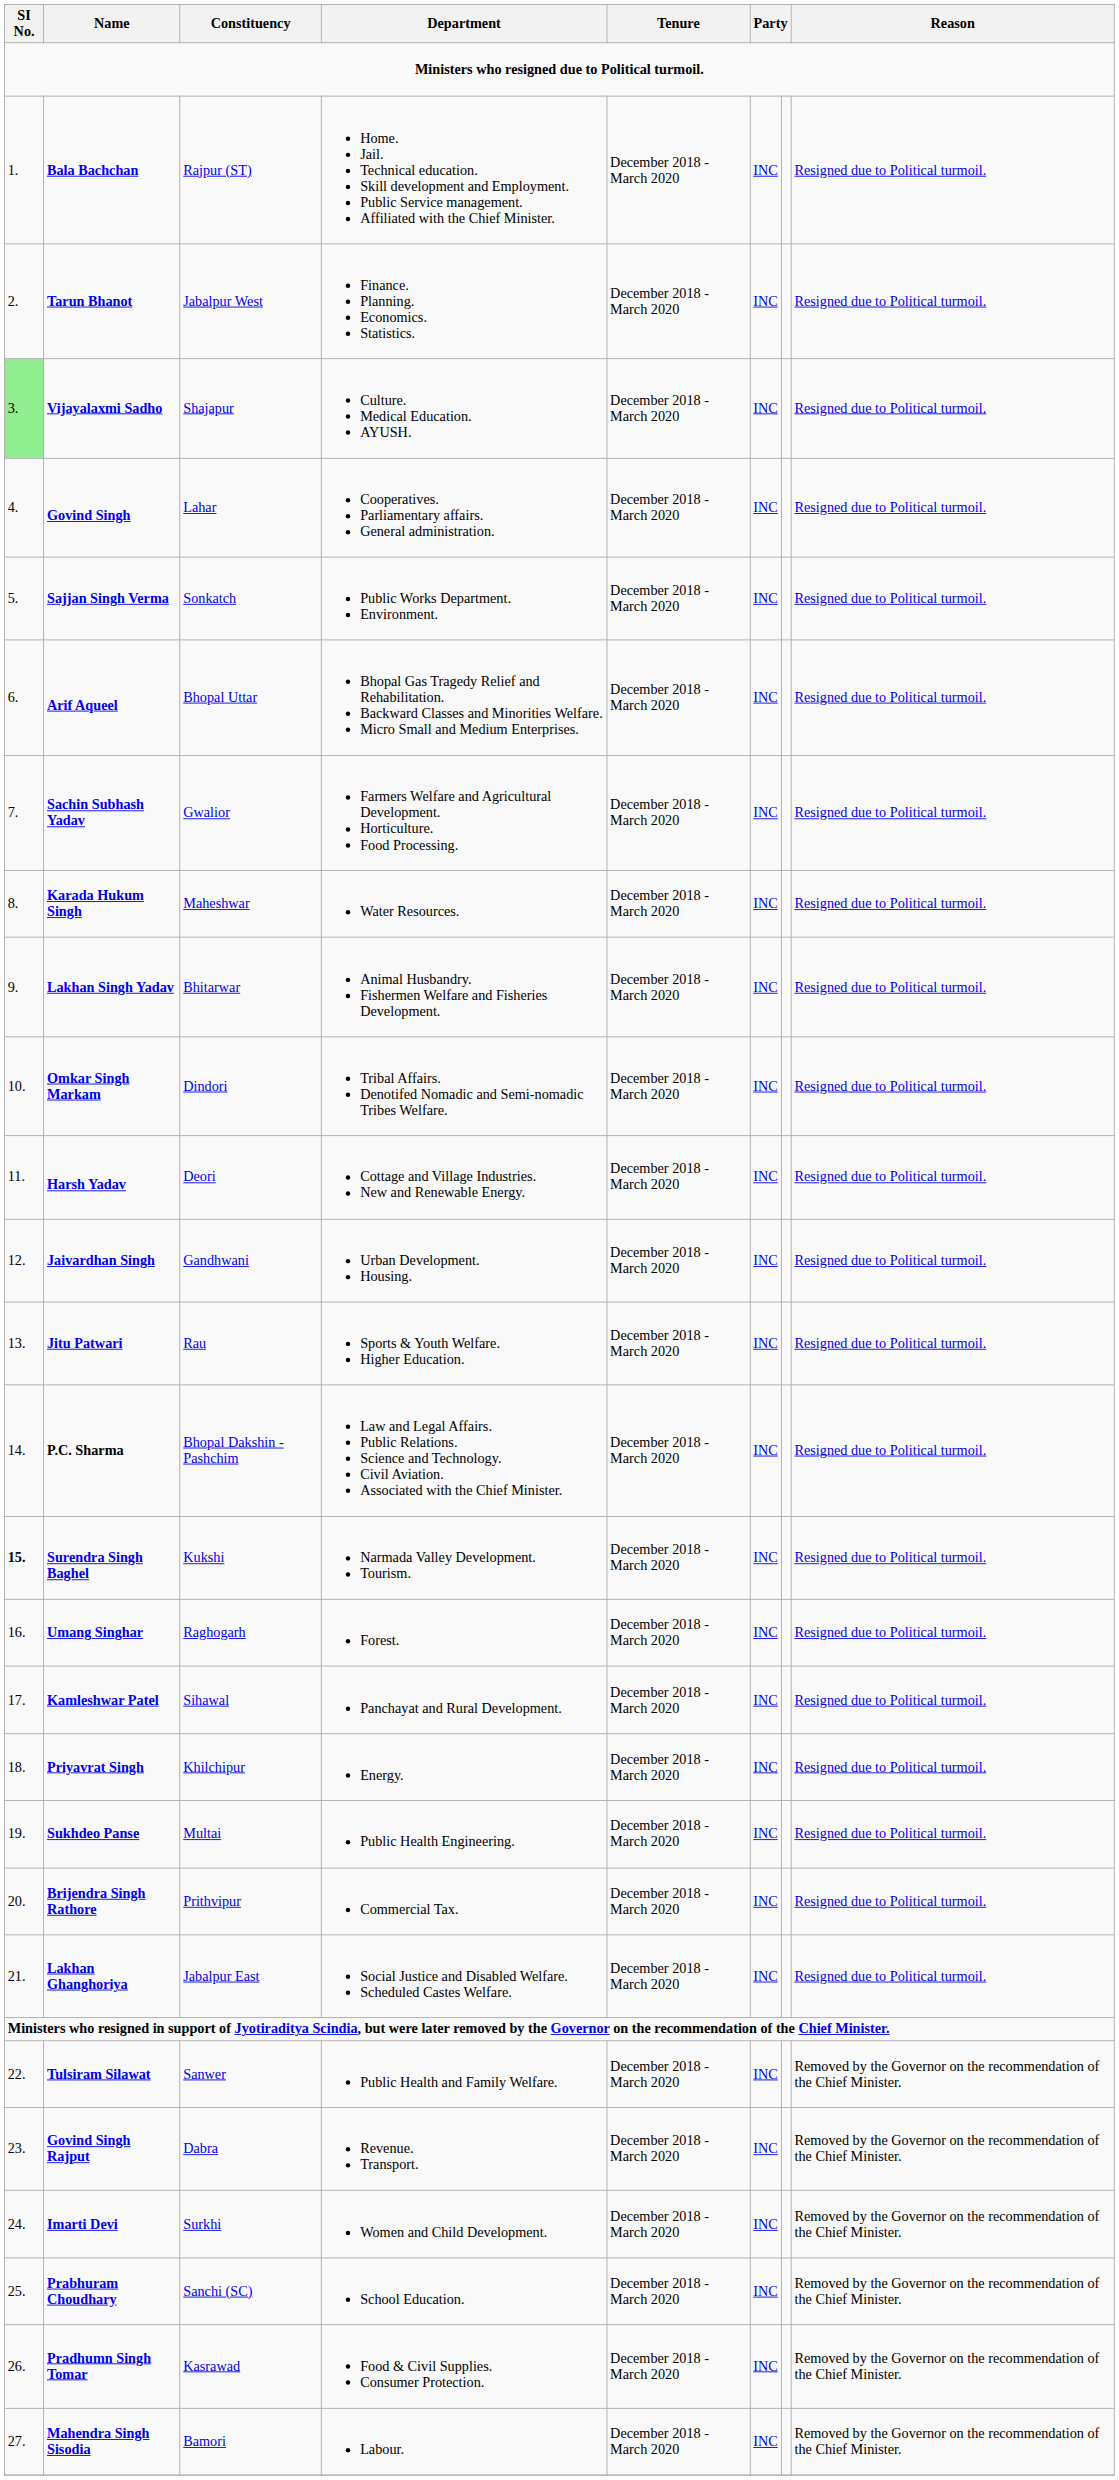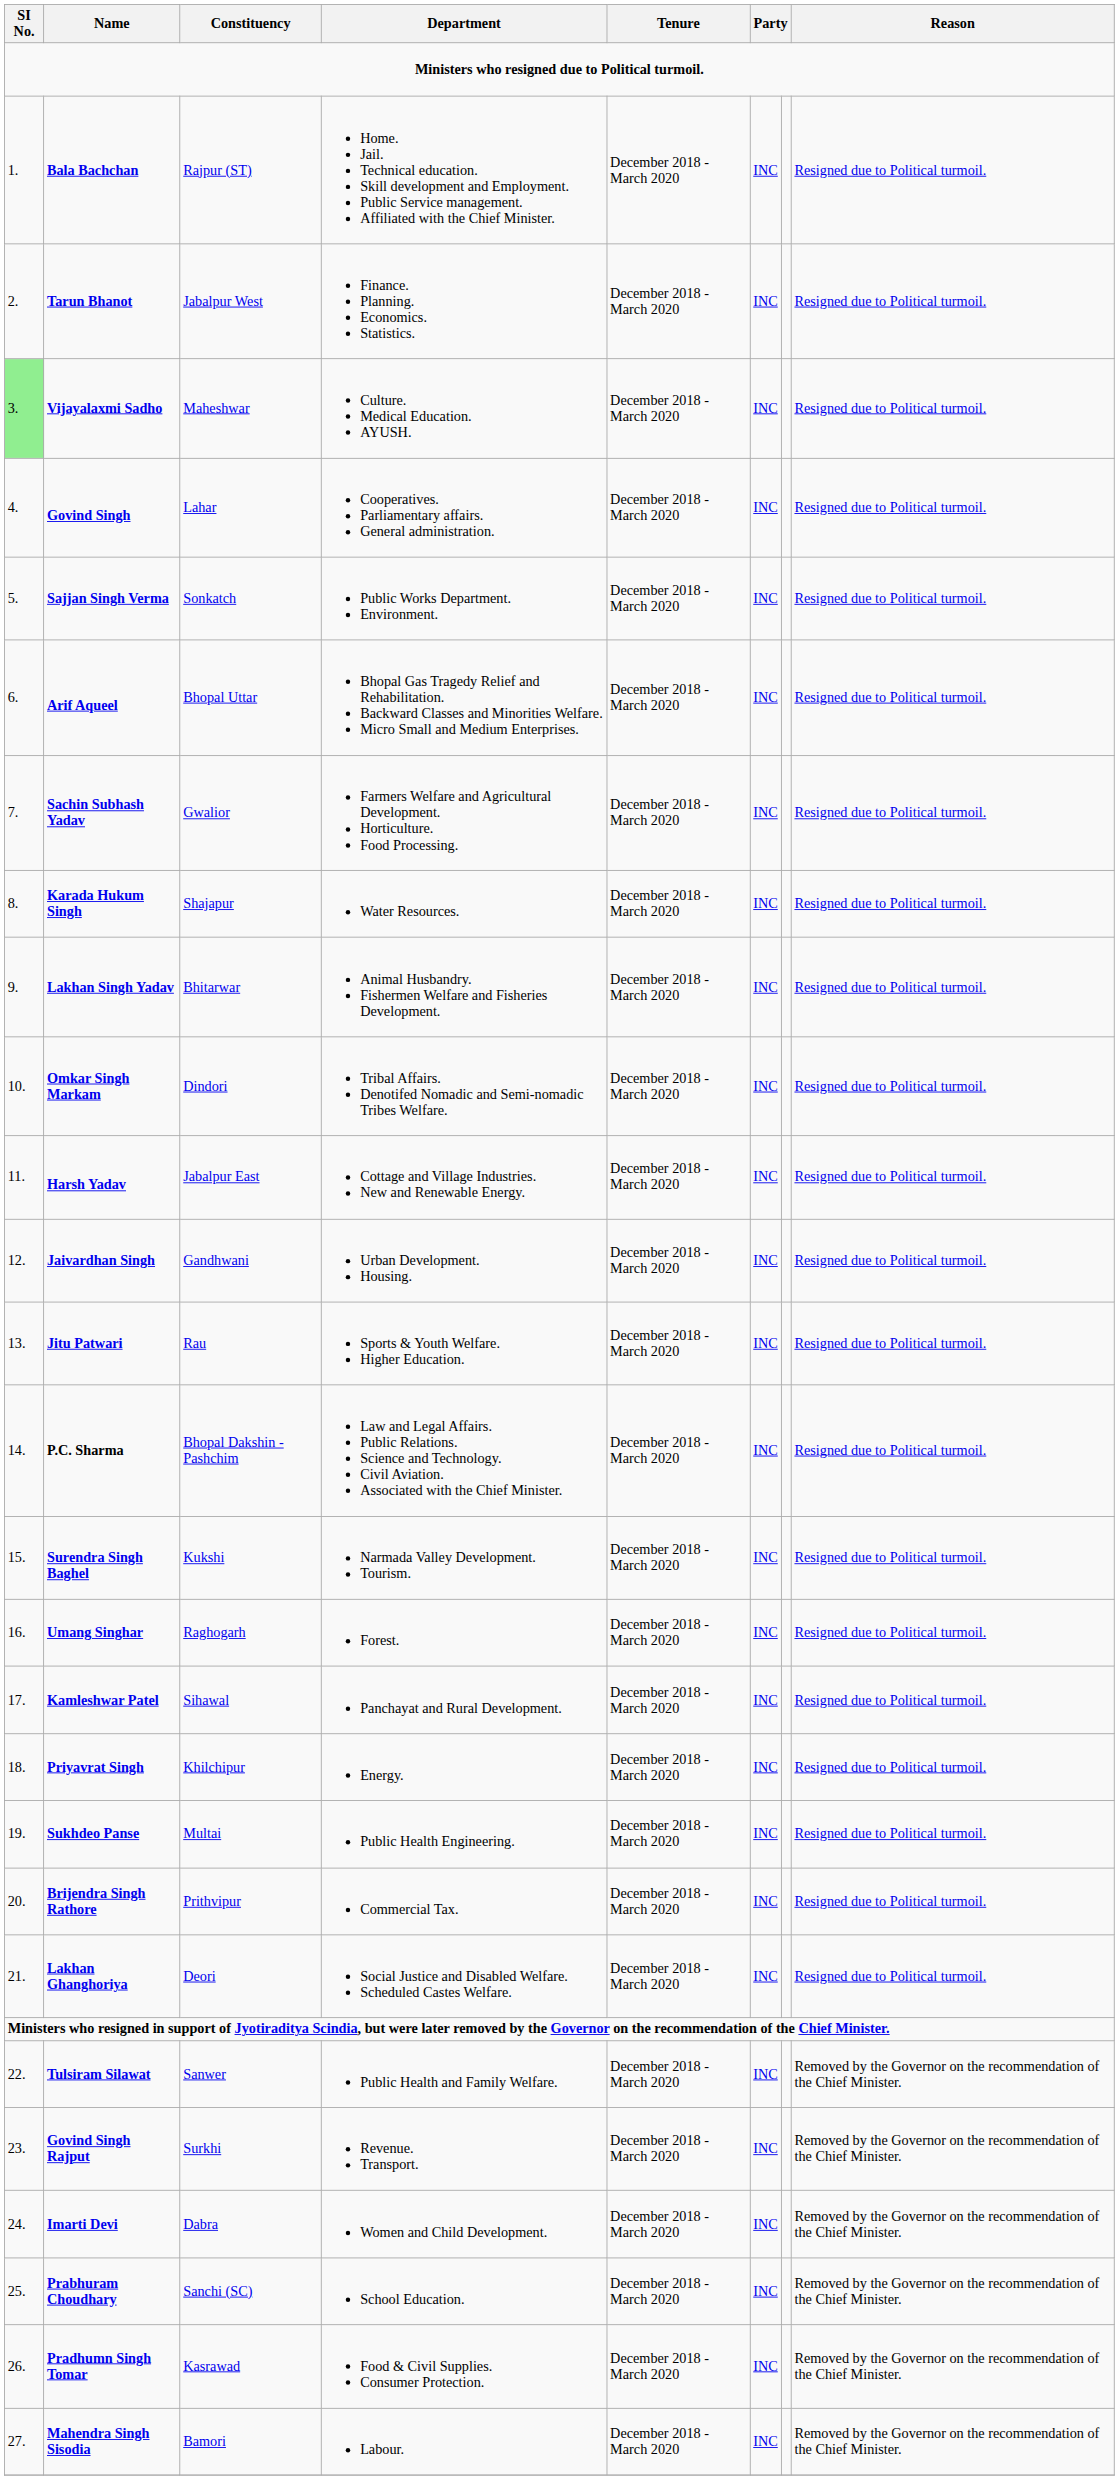Vijayalaxmi Sadho | Constituency: Shajapur -> Maheshwar
Karada Hukum Singh | Constituency: Maheshwar -> Shajapur
Harsh Yadav | Constituency: Deori -> Jabalpur East
Surendra Singh Baghel | SI No.: bold -> normal
Lakhan Ghanghoriya | Constituency: Jabalpur East -> Deori
Govind Singh Rajput | Constituency: Dabra -> Surkhi
Imarti Devi | Constituency: Surkhi -> Dabra
